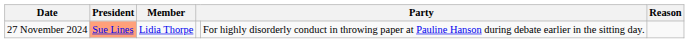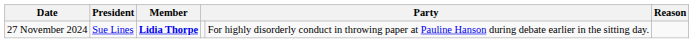27 November 2024 | President: lightsalmon background -> no background
27 November 2024 | Member: normal -> bold
